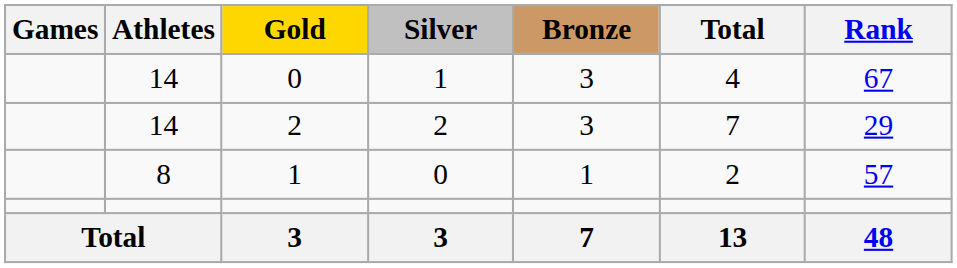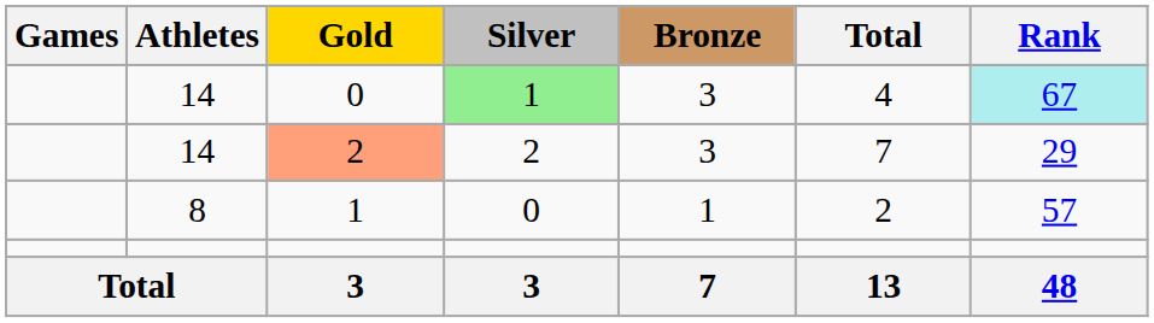row 2 | Silver: no background -> lightgreen background
row 2 | Rank: no background -> paleturquoise background
row 3 | Gold: no background -> lightsalmon background
